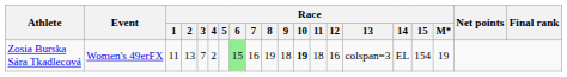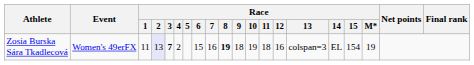Zosia Burska Sára Tkadlecová | Race / 2: no background -> lavender background
Zosia Burska Sára Tkadlecová | Race / 3: normal -> bold
Zosia Burska Sára Tkadlecová | Race / 6: lightgreen background -> no background
Zosia Burska Sára Tkadlecová | Race / 8: normal -> bold
Zosia Burska Sára Tkadlecová | Race / 10: bold -> normal
